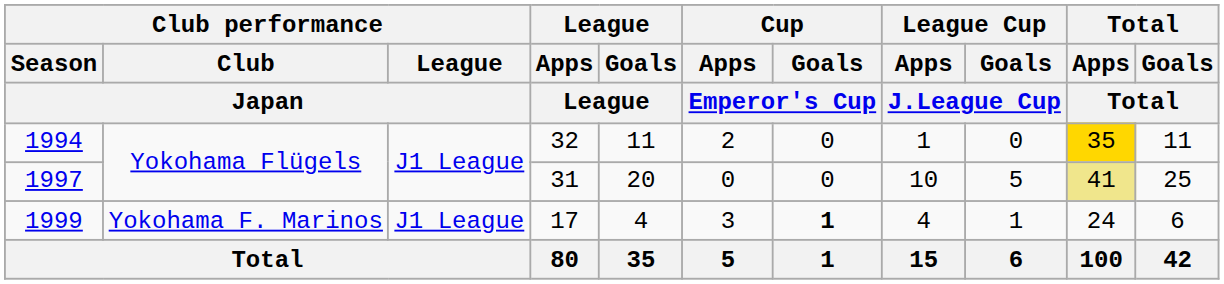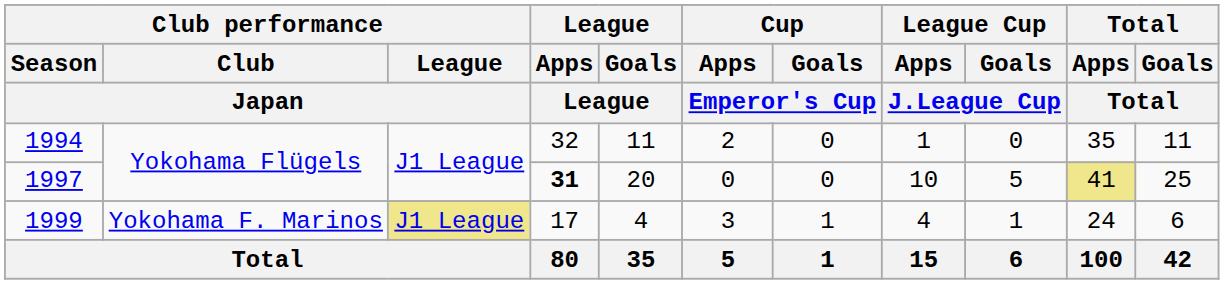1994 | Total / Apps / Total: gold background -> no background
1997 | League / Apps / League: normal -> bold
1999 | Club performance / League / Japan: no background -> khaki background
1999 | Cup / Goals / Emperor's Cup: bold -> normal
